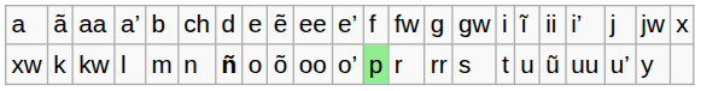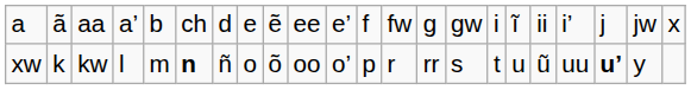xw | column 6: normal -> bold
xw | column 7: bold -> normal
xw | column 12: lightgreen background -> no background
xw | column 20: normal -> bold
